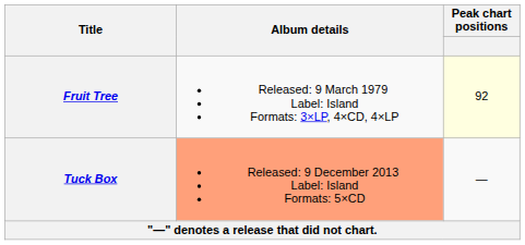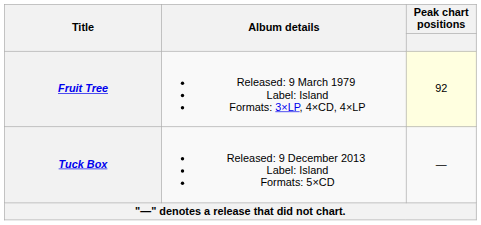Tuck Box | Album details: lightsalmon background -> no background
